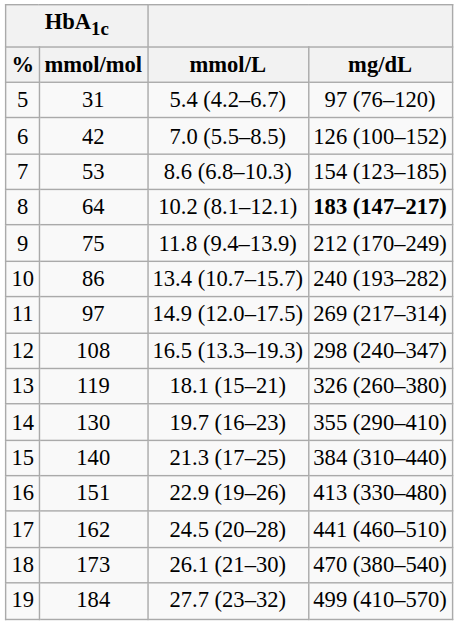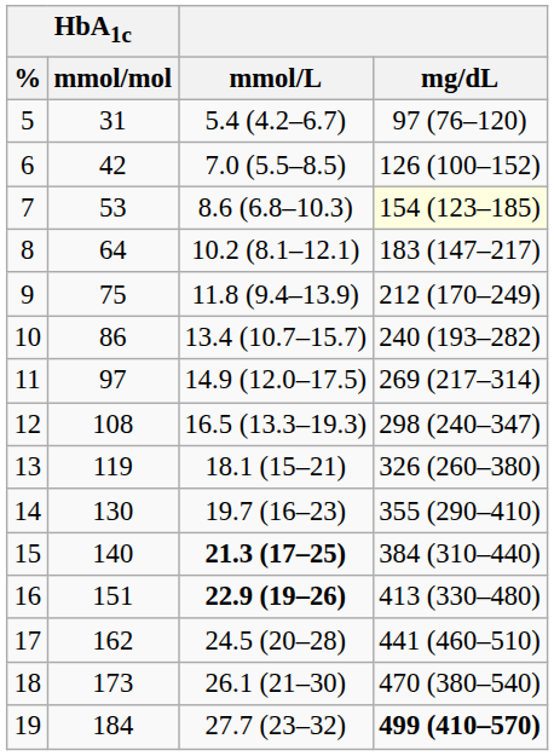7 | mg/dL: no background -> lightyellow background
8 | mg/dL: bold -> normal
15 | mmol/L: normal -> bold
16 | mmol/L: normal -> bold
19 | mg/dL: normal -> bold
